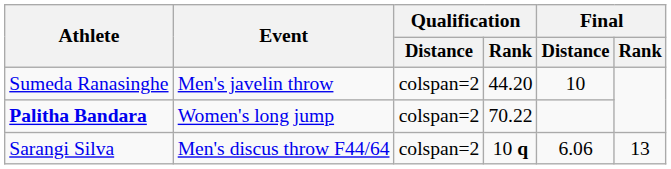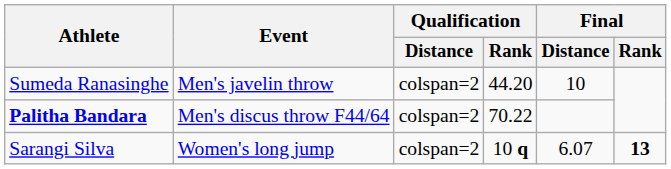Palitha Bandara | Event: Women's long jump -> Men's discus throw F44/64
Sarangi Silva | Event: Men's discus throw F44/64 -> Women's long jump
Sarangi Silva | Final / Distance: 6.06 -> 6.07
Sarangi Silva | Final / Rank: normal -> bold
